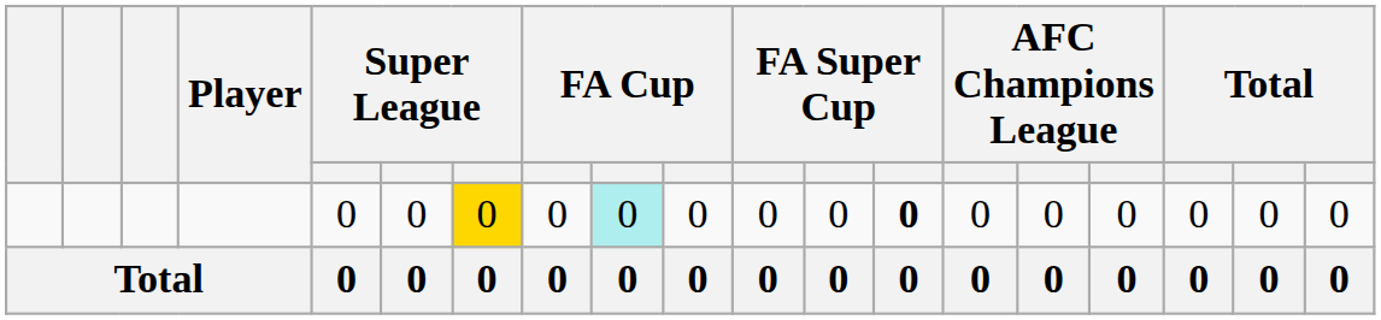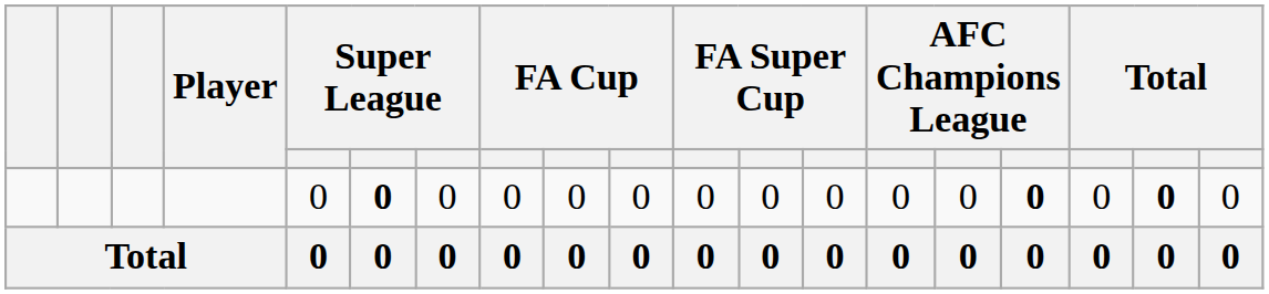row 3 | column 6: normal -> bold
row 3 | column 7: gold background -> no background
row 3 | column 9: paleturquoise background -> no background
row 3 | column 13: bold -> normal
row 3 | column 16: normal -> bold
row 3 | column 18: normal -> bold
